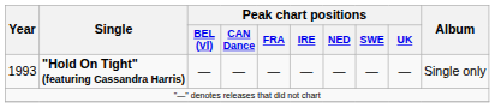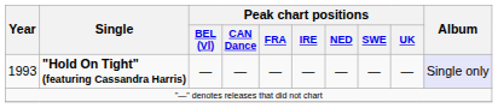1993 | Album: no background -> lavender background
